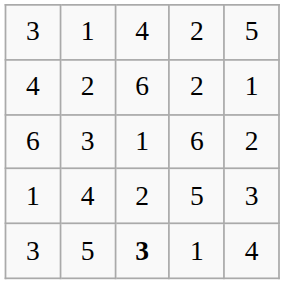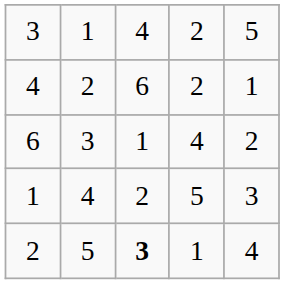row 3 | column 4: 6 -> 4
row 5 | column 1: 3 -> 2
